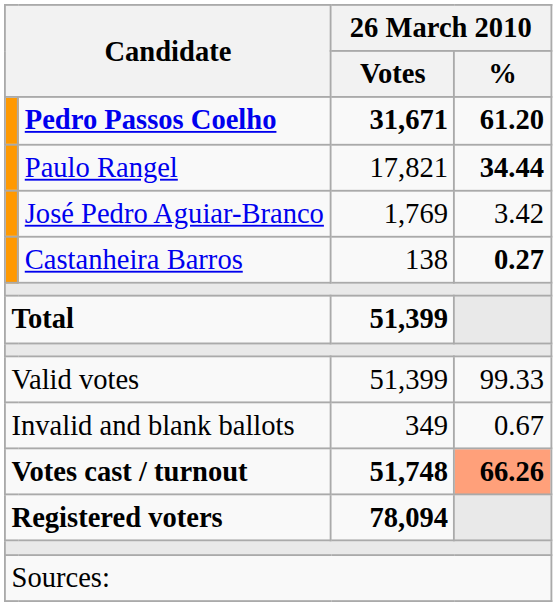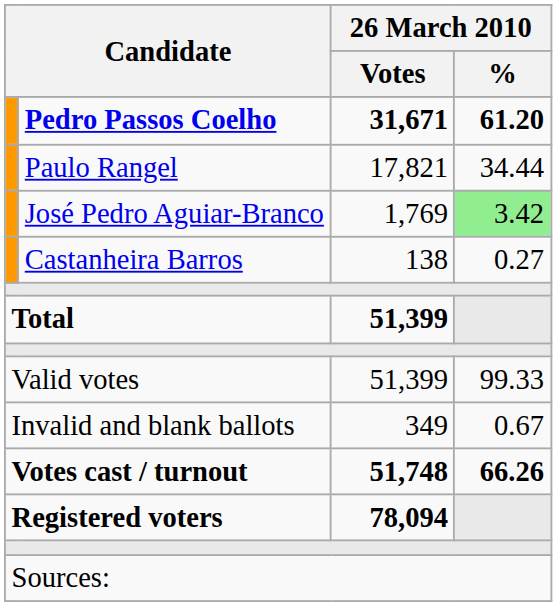Paulo Rangel | 26 March 2010 / %: bold -> normal
José Pedro Aguiar-Branco | 26 March 2010 / %: no background -> lightgreen background
Castanheira Barros | 26 March 2010 / %: bold -> normal
Votes cast / turnout | 26 March 2010 / %: lightsalmon background -> no background
